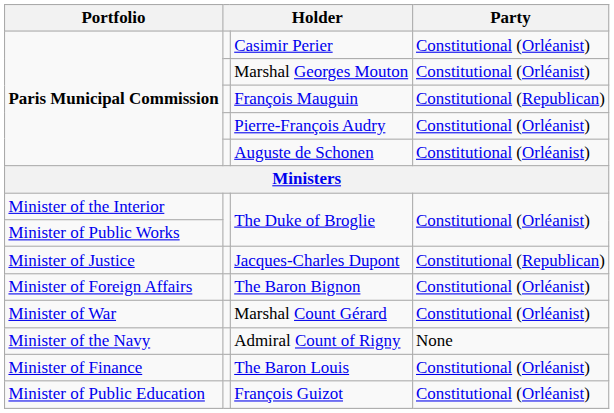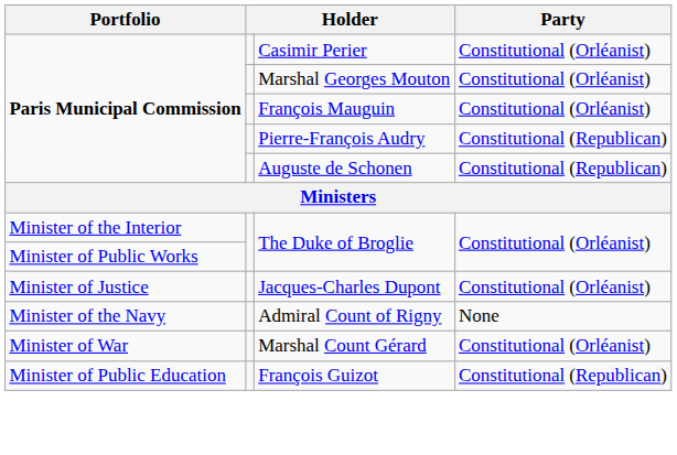François Mauguin | Party: Constitutional (Republican) -> Constitutional (Orléanist)
Pierre-François Audry | Party: Constitutional (Orléanist) -> Constitutional (Republican)
Auguste de Schonen | Party: Constitutional (Orléanist) -> Constitutional (Republican)
Jacques-Charles Dupont | Party: Constitutional (Republican) -> Constitutional (Orléanist)
- row: Minister of Foreign Affairs | The Baron Bignon | Constitutional (Orléanist)
rows swapped: Marshal Count Gérard <-> Admiral Count of Rigny
- row: Minister of Finance | The Baron Louis | Constitutional (Orléanist)
François Guizot | Party: Constitutional (Orléanist) -> Constitutional (Republican)
